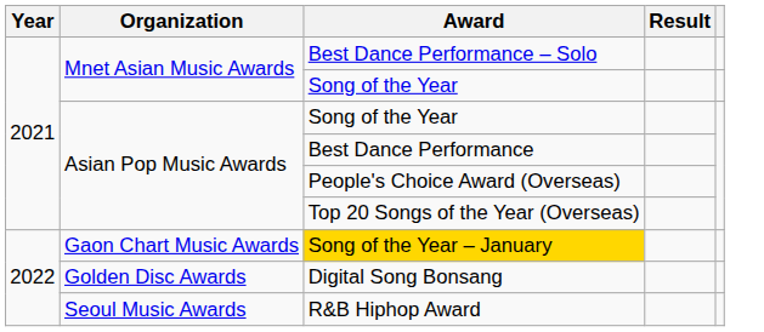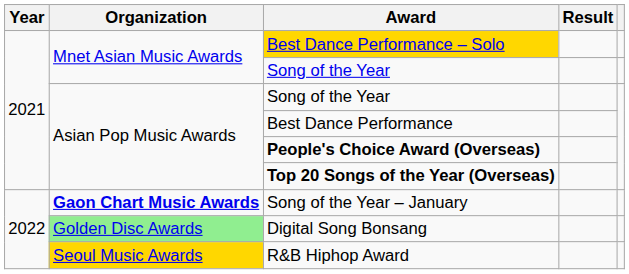Best Dance Performance – Solo | Award: no background -> gold background
People's Choice Award (Overseas) | Award: normal -> bold
Top 20 Songs of the Year (Overseas) | Award: normal -> bold
Song of the Year – January | Organization: normal -> bold
Song of the Year – January | Award: gold background -> no background
Digital Song Bonsang | Organization: no background -> lightgreen background
R&B Hiphop Award | Organization: no background -> gold background
